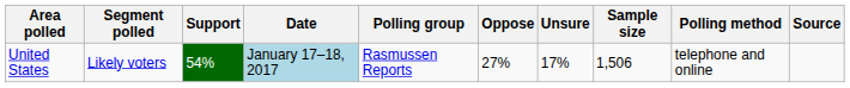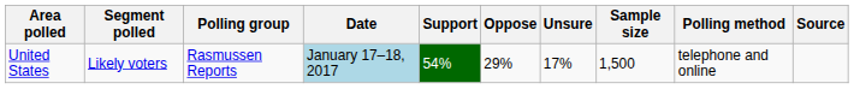columns swapped: Polling group <-> Support
United States | Oppose: 27% -> 29%
United States | Sample size: 1,506 -> 1,500
